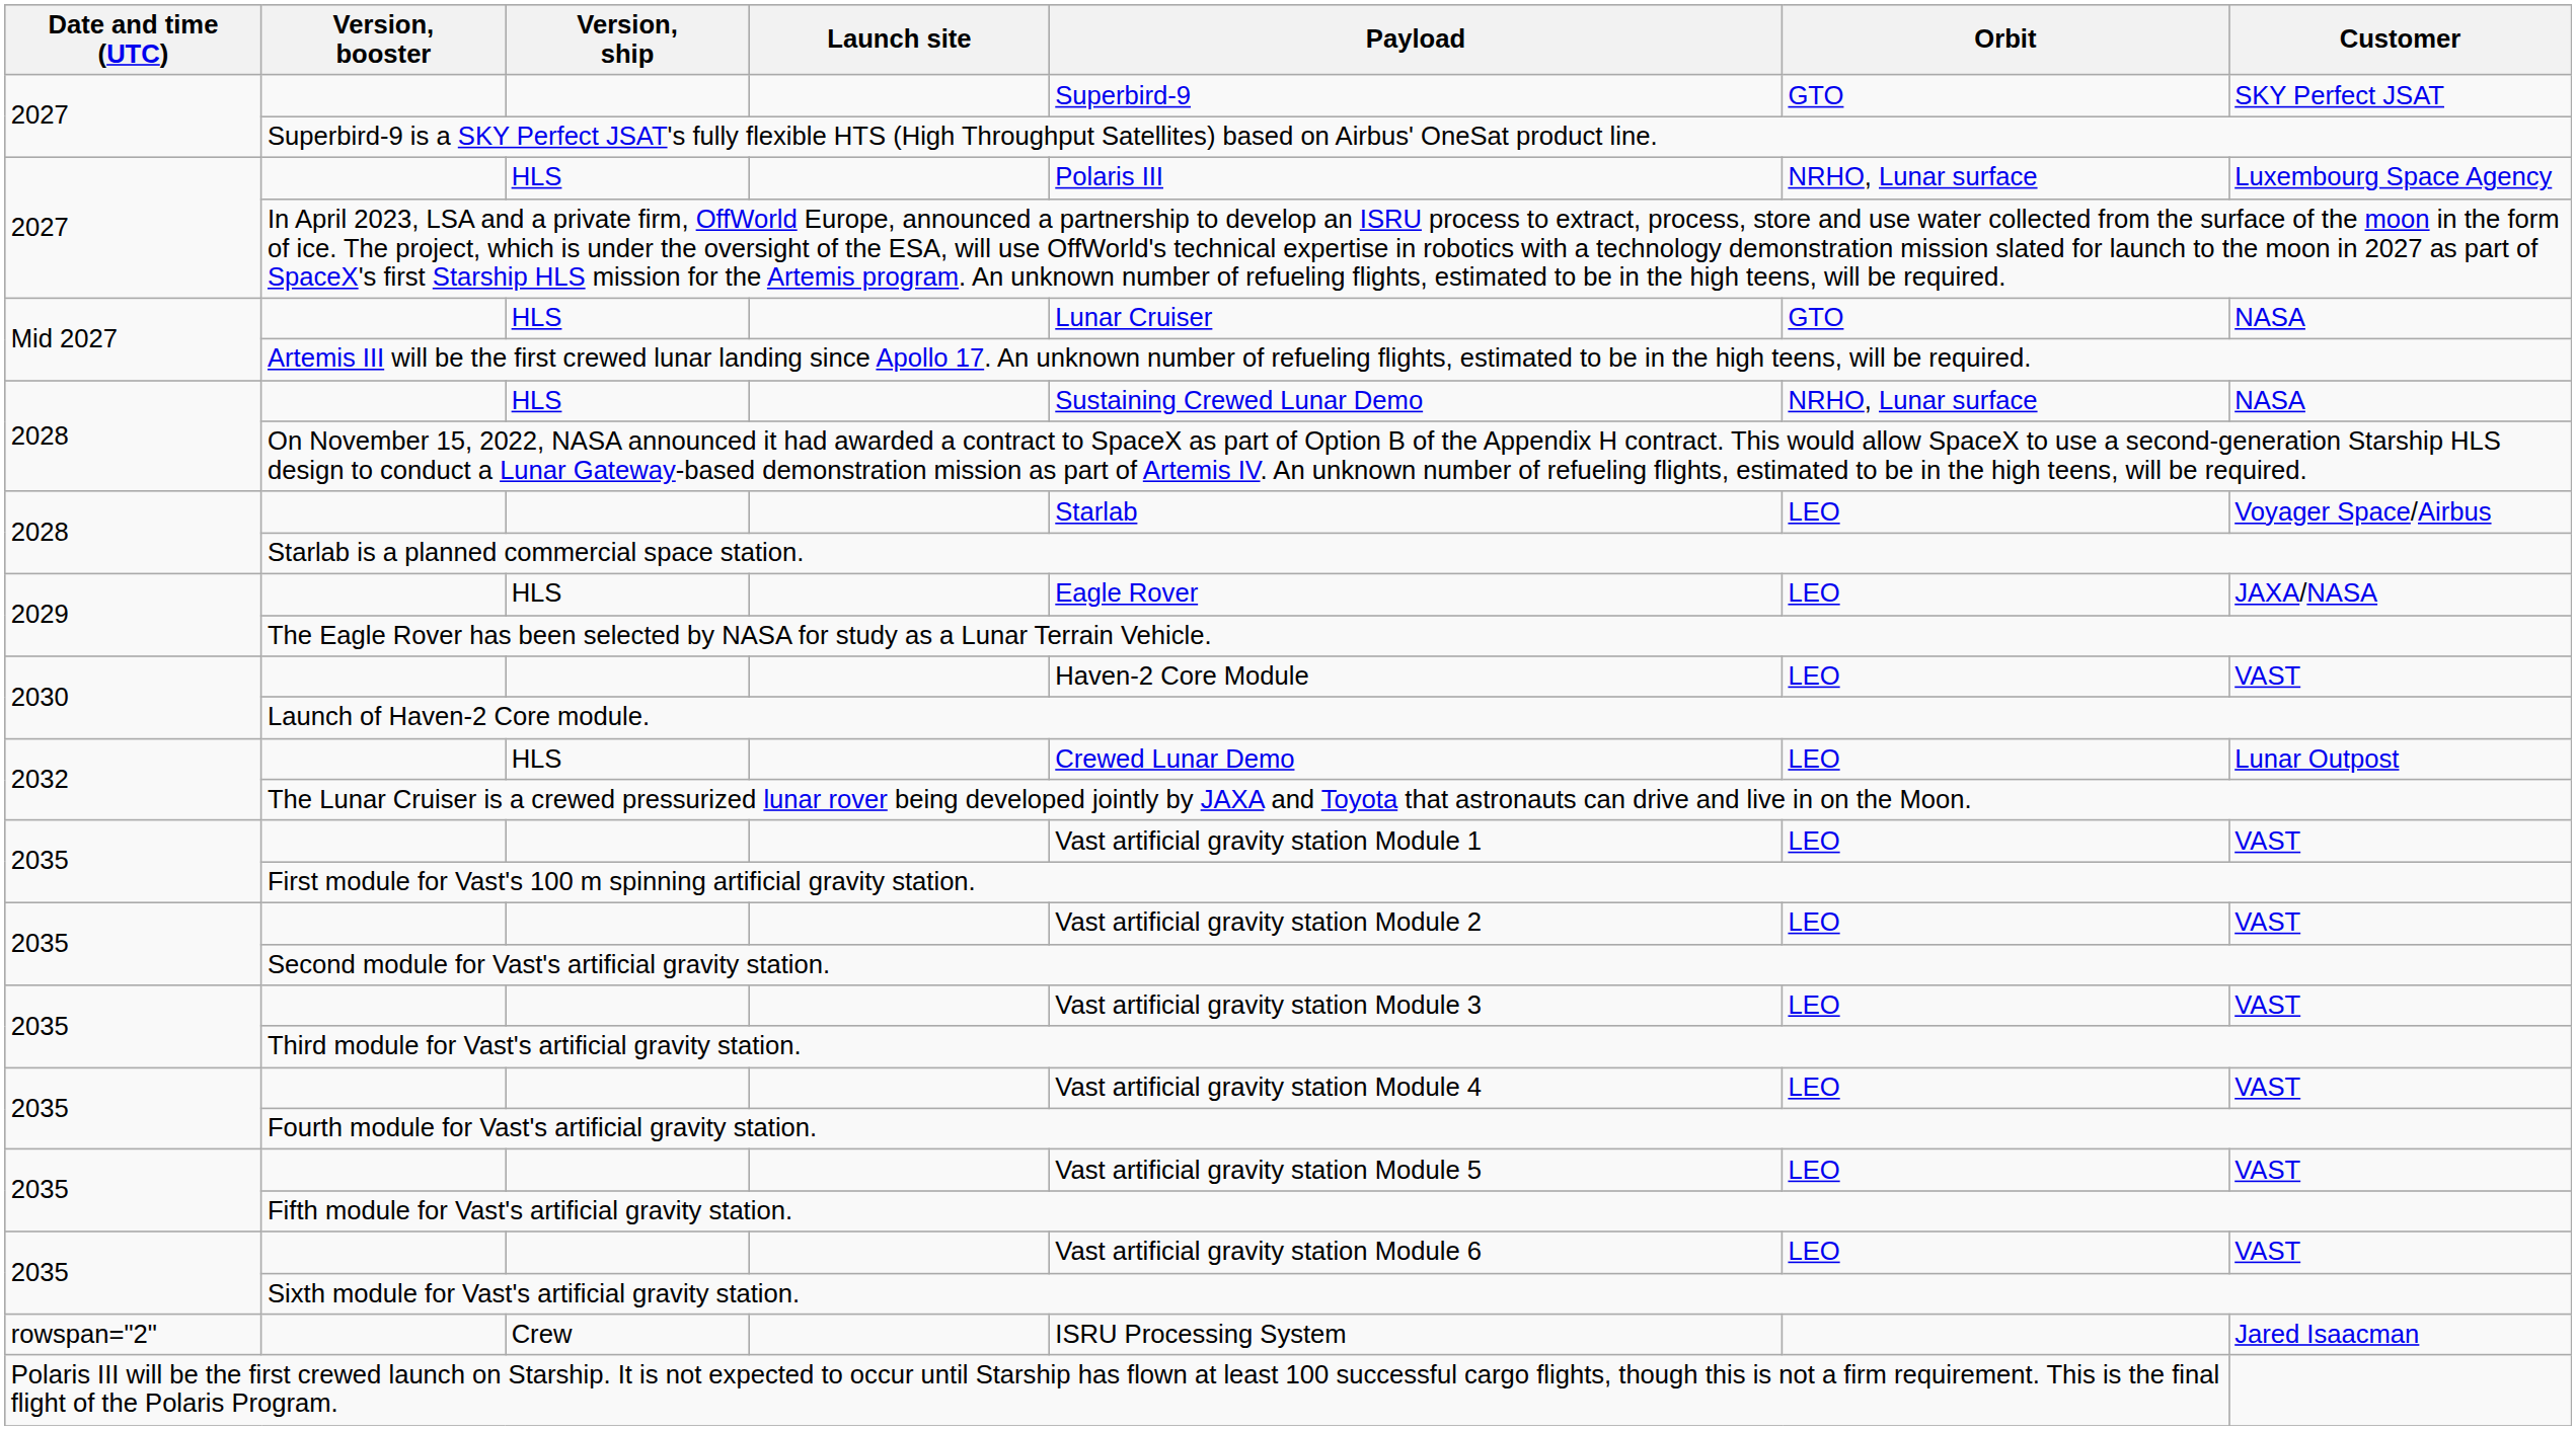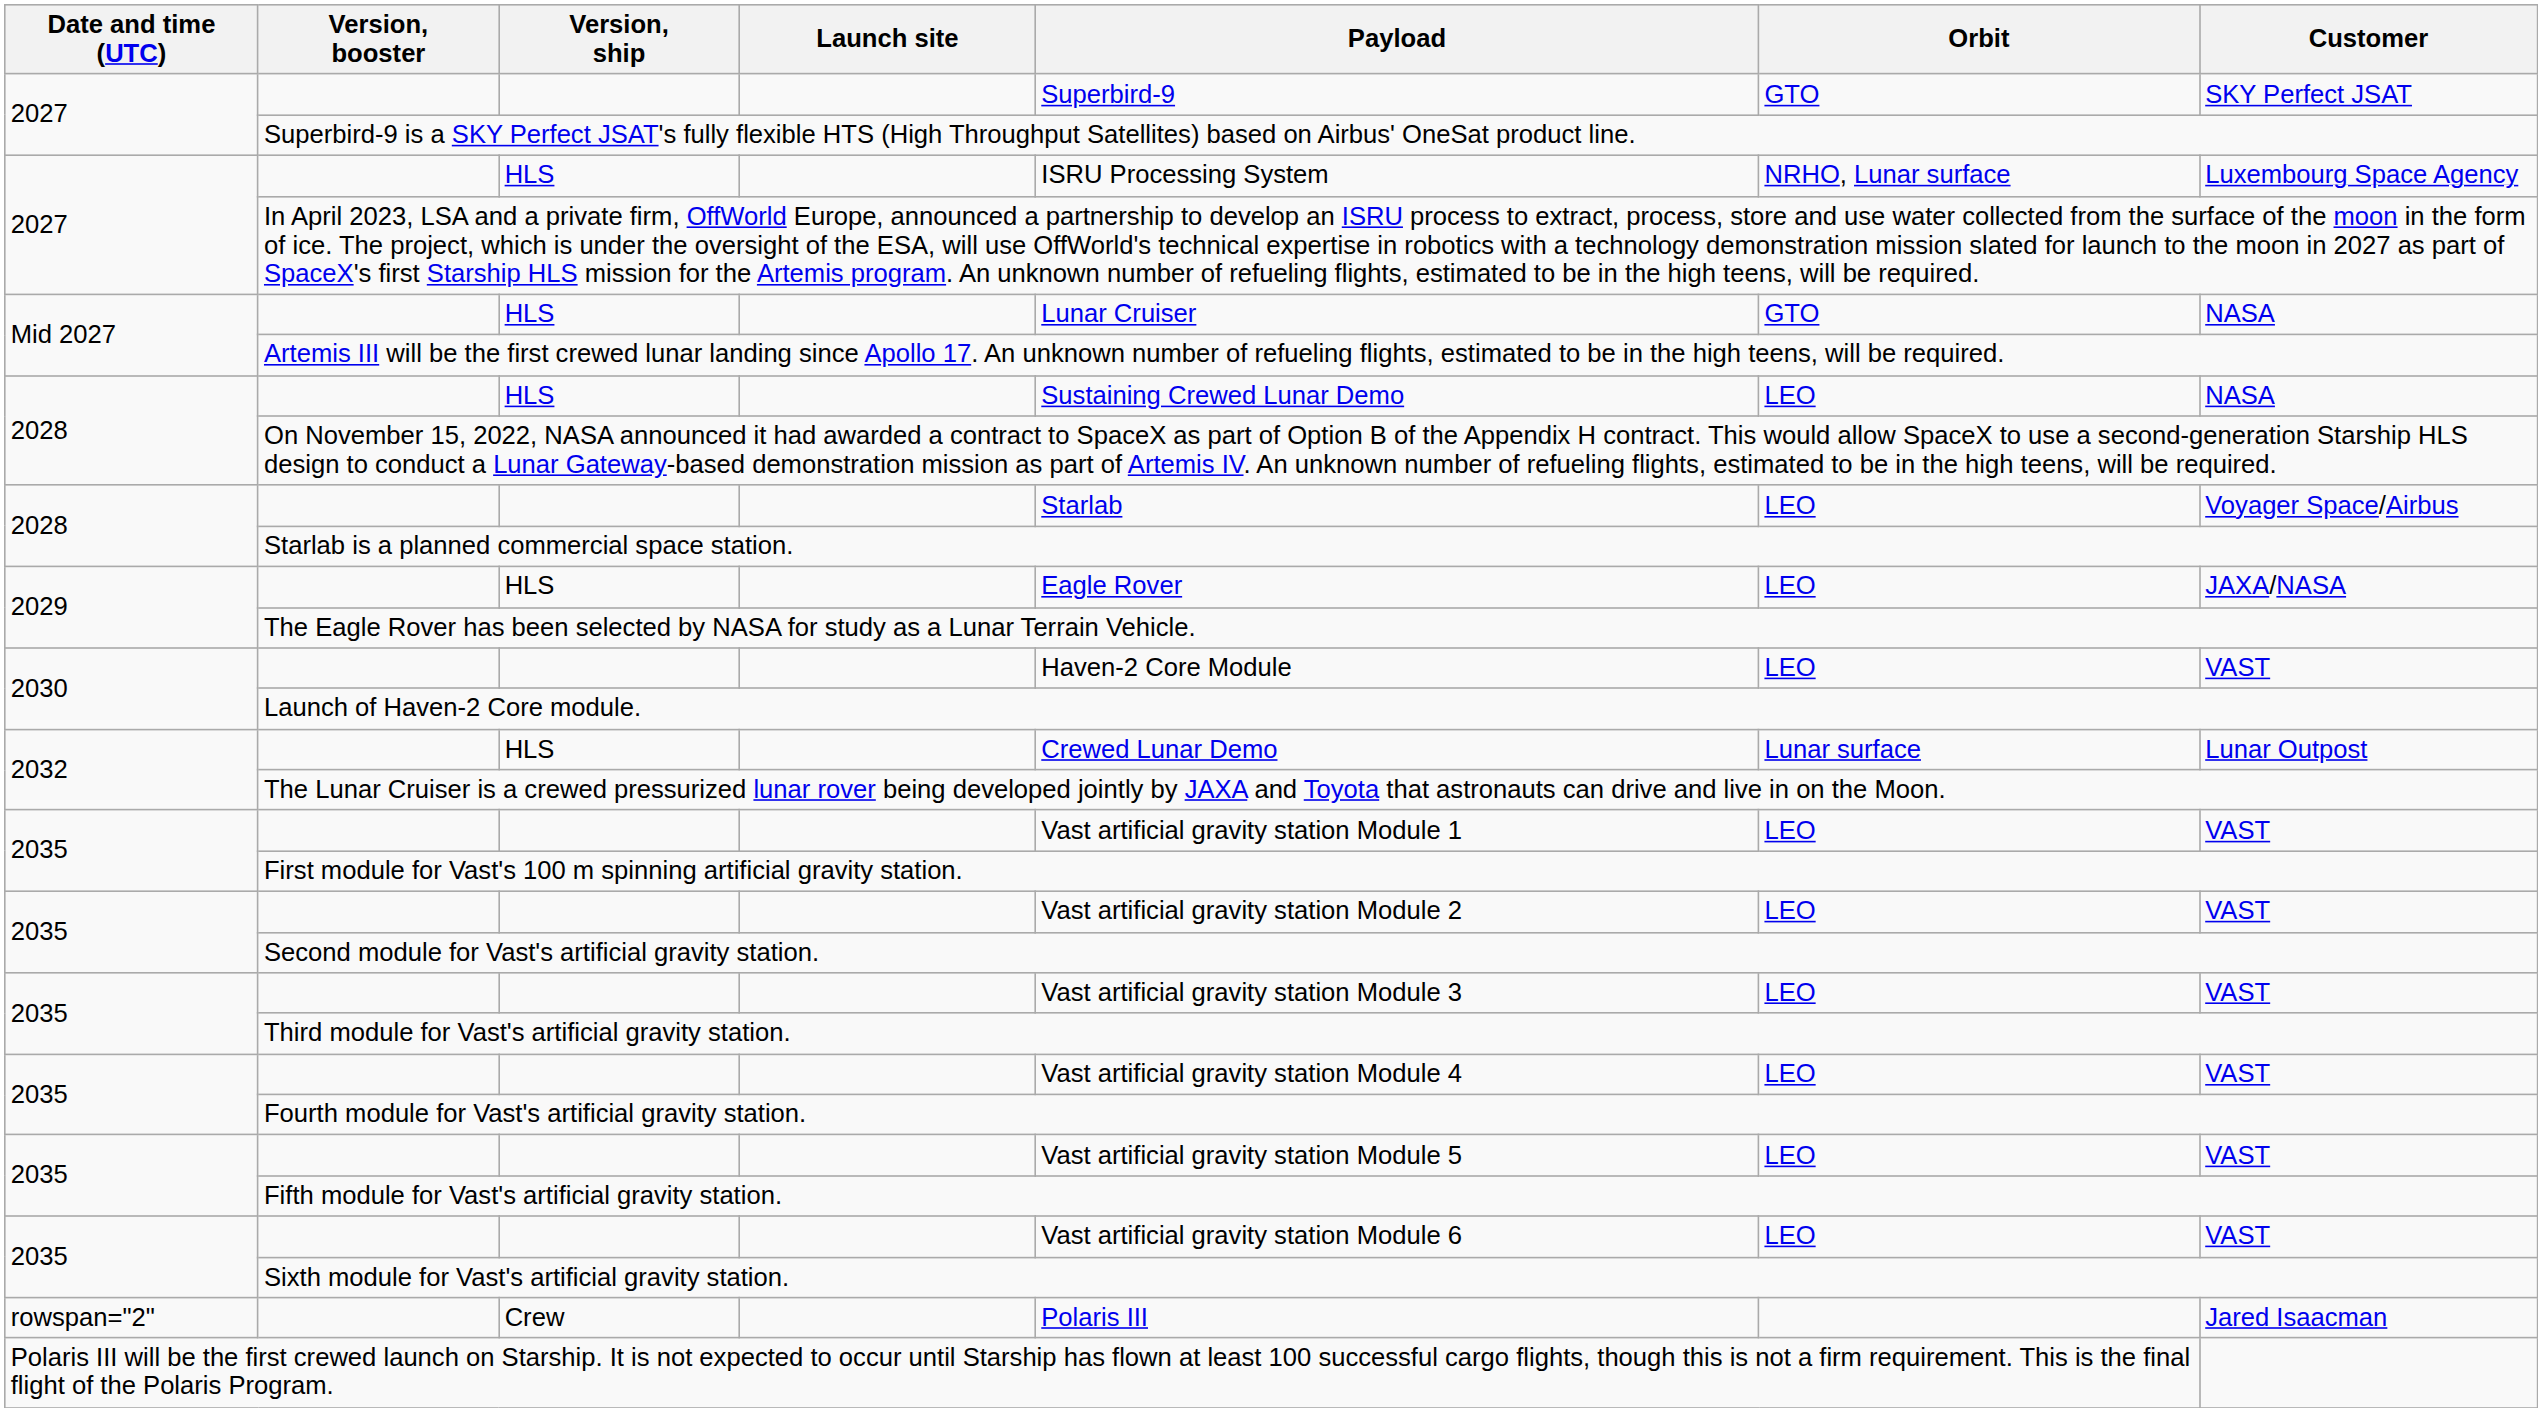2027 / HLS | Payload: Polaris III -> ISRU Processing System
2028 / HLS | Orbit: NRHO, Lunar surface -> LEO
2032 / HLS | Orbit: LEO -> Lunar surface
Crew | Payload: ISRU Processing System -> Polaris III
